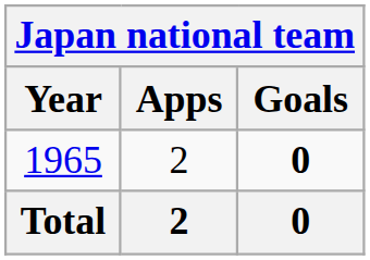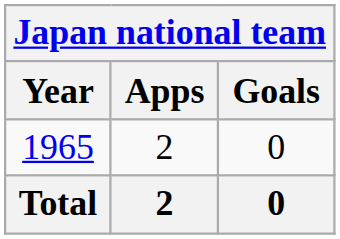1965 | Goals: bold -> normal
